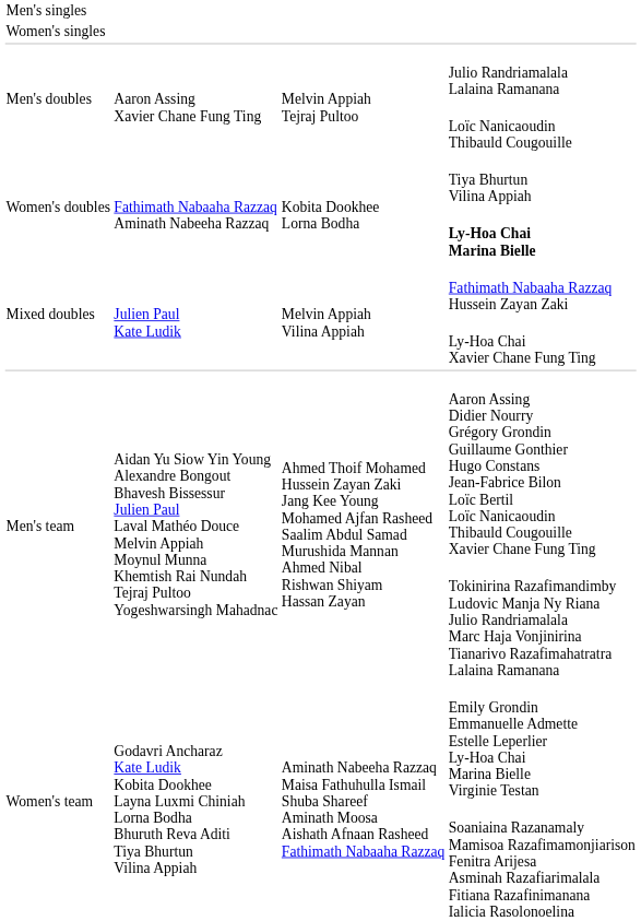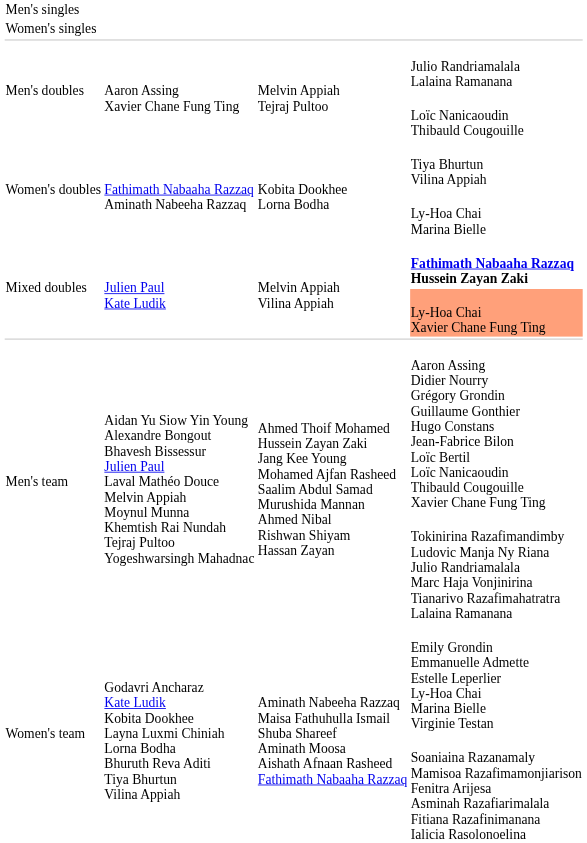Ly-Hoa Chai Marina Bielle | column 4: bold -> normal
Fathimath Nabaaha Razzaq Hussein Zayan Zaki | column 4: normal -> bold
Ly-Hoa Chai Xavier Chane Fung Ting | column 4: no background -> lightsalmon background
